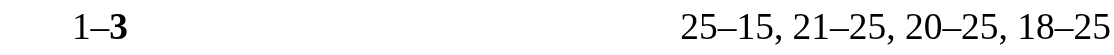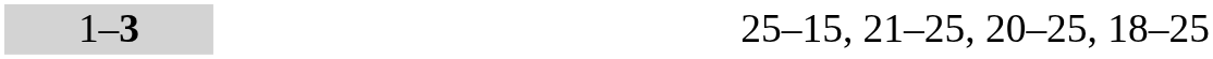row 1 | column 1: no background -> lightgrey background
